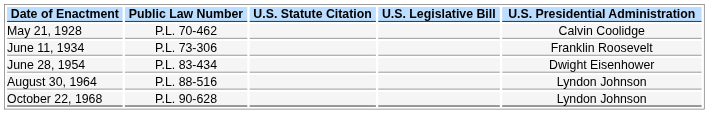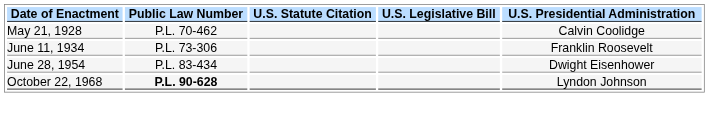- row: August 30, 1964 | P.L. 88-516 | Lyndon Johnson
October 22, 1968 | Public Law Number: normal -> bold
